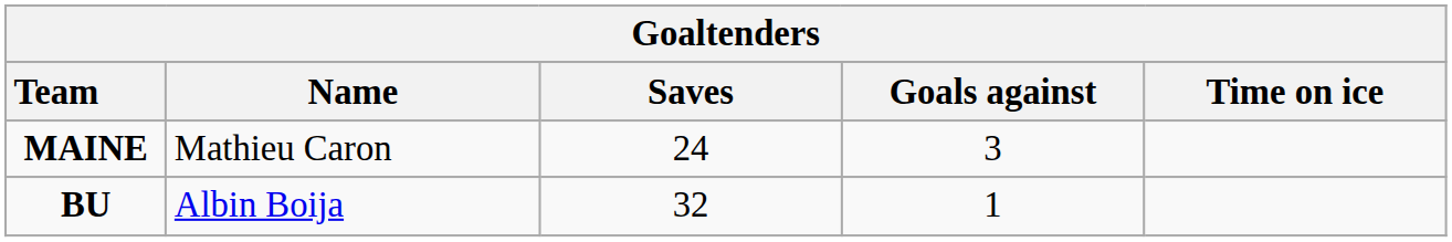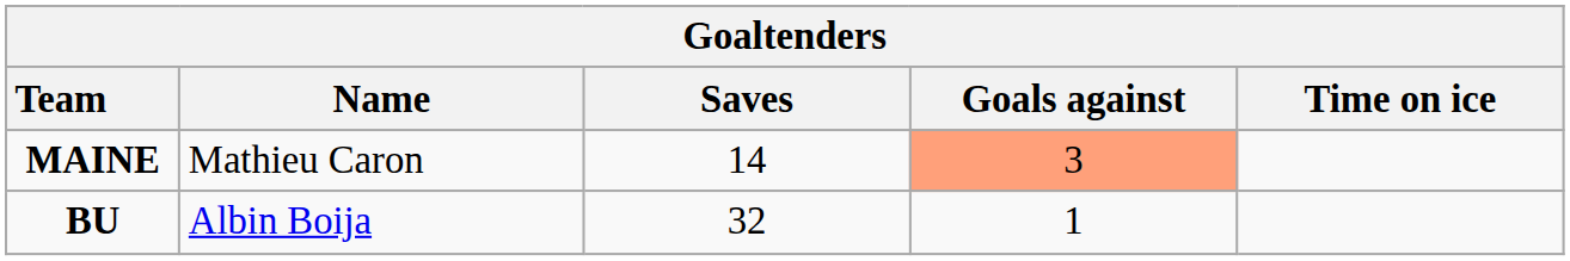MAINE | Saves: 24 -> 14
MAINE | Goals against: no background -> lightsalmon background
